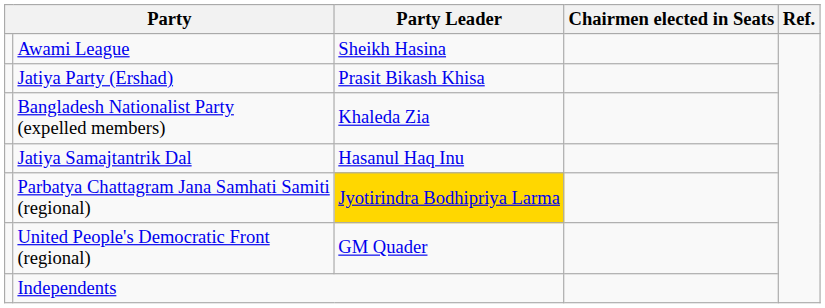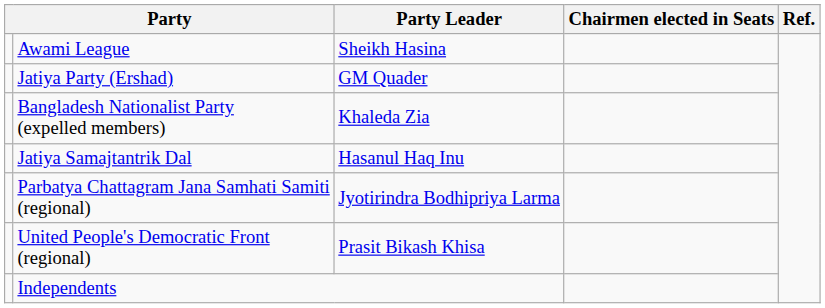Jatiya Party (Ershad) | Party Leader: Prasit Bikash Khisa -> GM Quader
Parbatya Chattagram Jana Samhati Samiti (regional) | Party Leader: gold background -> no background
United People's Democratic Front (regional) | Party Leader: GM Quader -> Prasit Bikash Khisa
